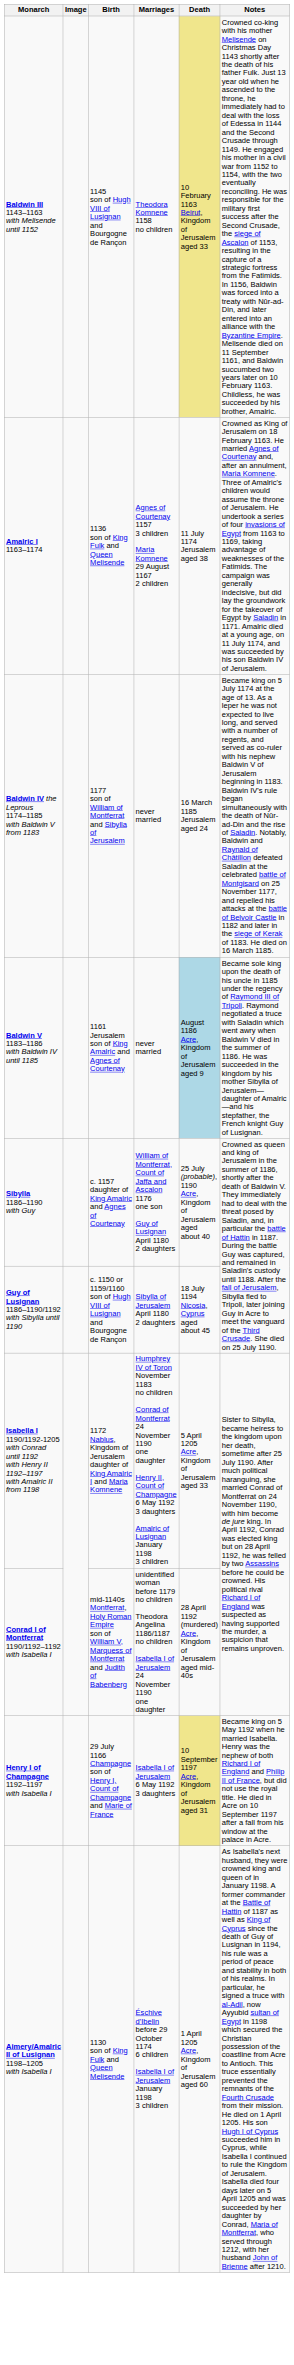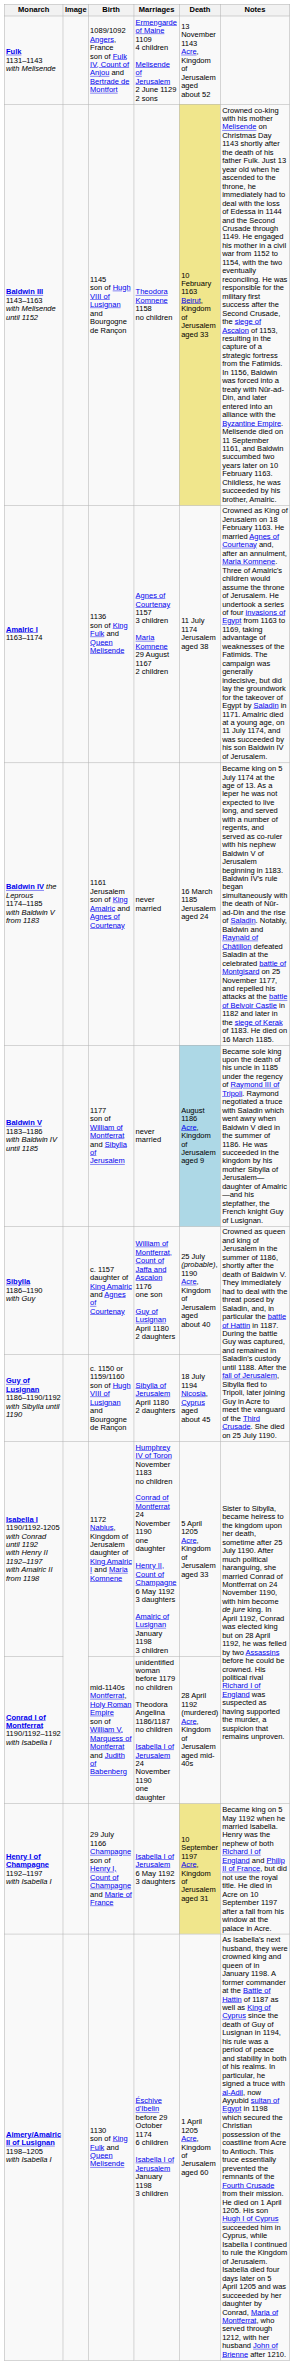+ row: Fulk 1131–1143 with Melisende | 1089/1092 Angers, France son of Fulk IV, Count of Anjou and Bertrade de Montfort | Ermengarde of Maine 1109 4 children Melisende of Jerusalem 2 June 1129 2 sons | 13 November 1143 Acre, Kingdom of Jerusalem aged about 52
Baldwin IV the Leprous 1174–1185 with Baldwin V from 1183 | Birth: 1177 son of William of Montferrat and Sibylla of Jerusalem -> 1161 Jerusalem son of King Amalric and Agnes of Courtenay
Baldwin V 1183–1186 with Baldwin IV until 1185 | Birth: 1161 Jerusalem son of King Amalric and Agnes of Courtenay -> 1177 son of William of Montferrat and Sibylla of Jerusalem
